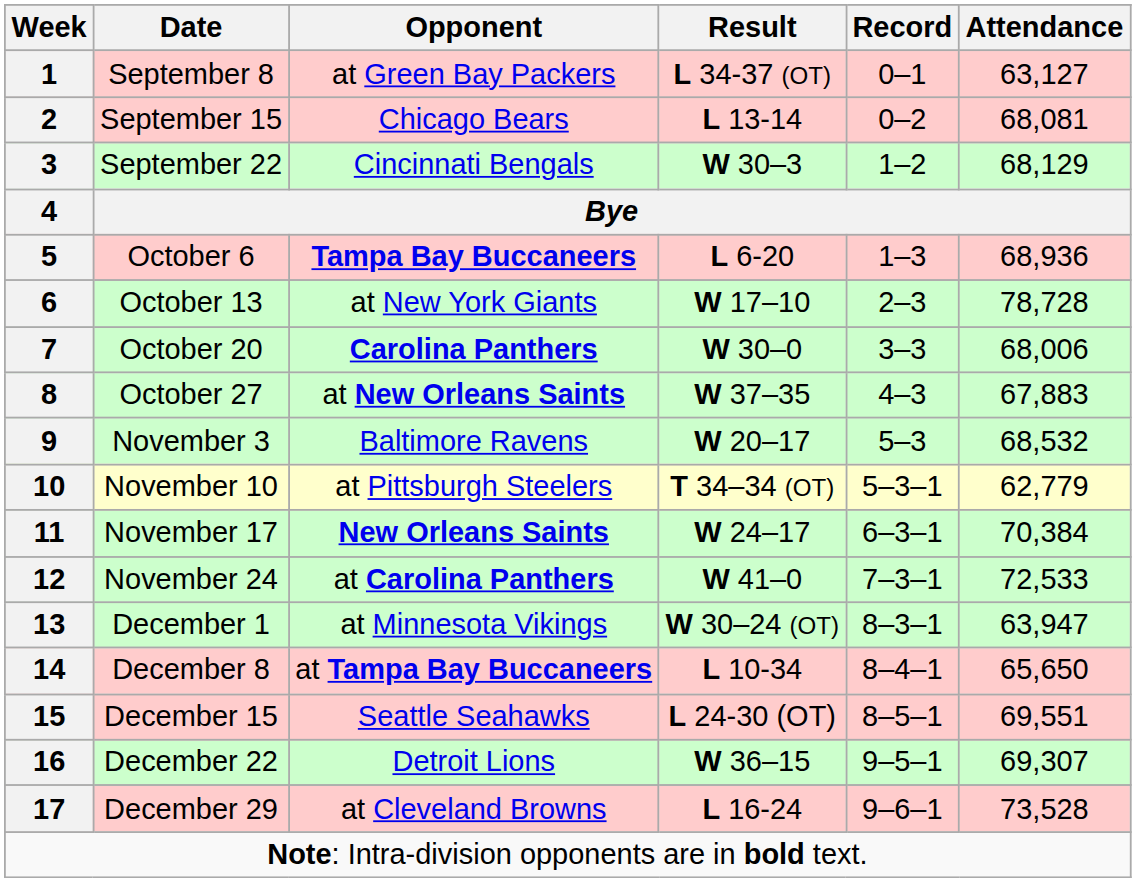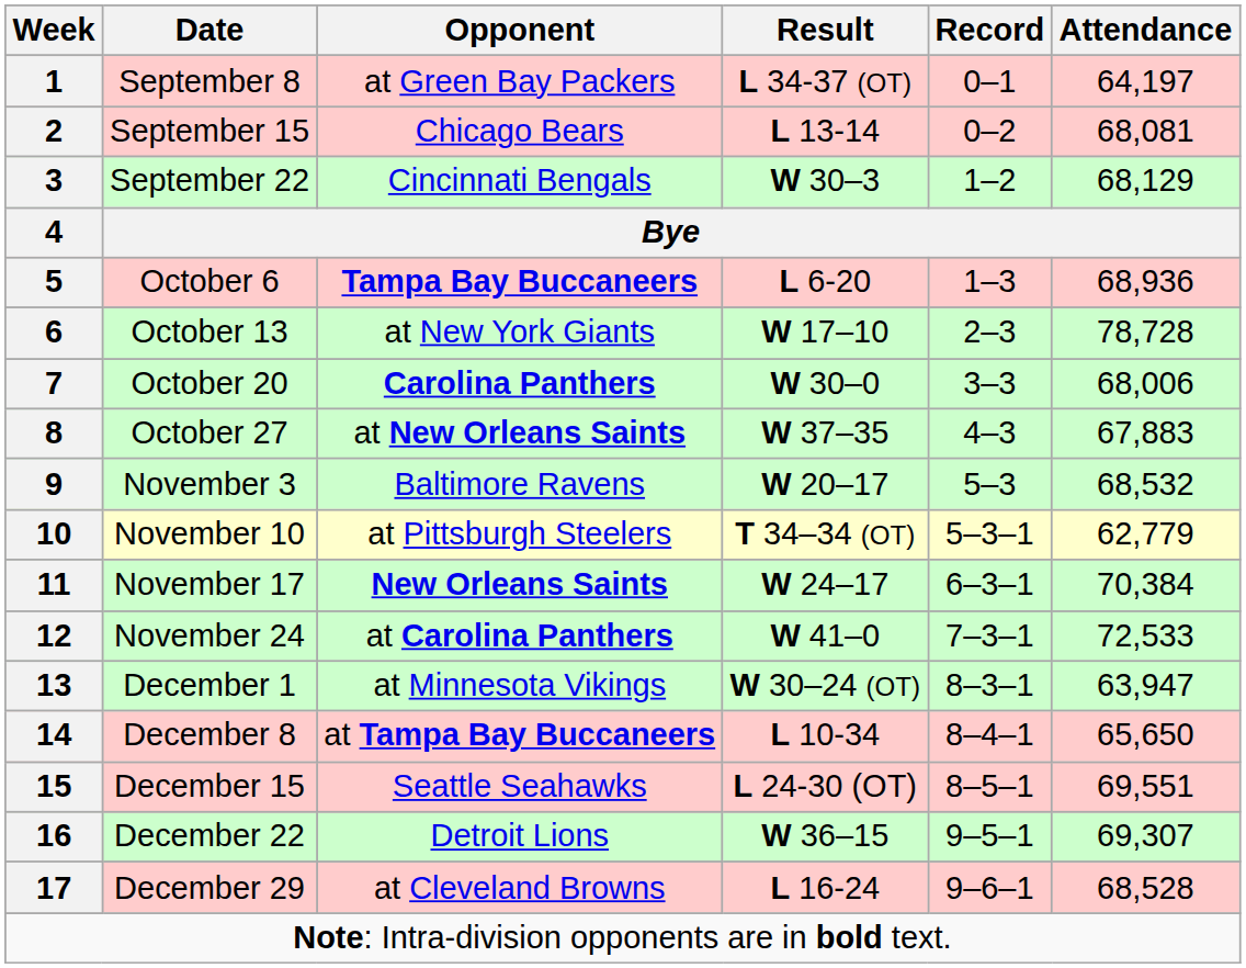1 | Attendance: 63,127 -> 64,197
17 | Attendance: 73,528 -> 68,528
